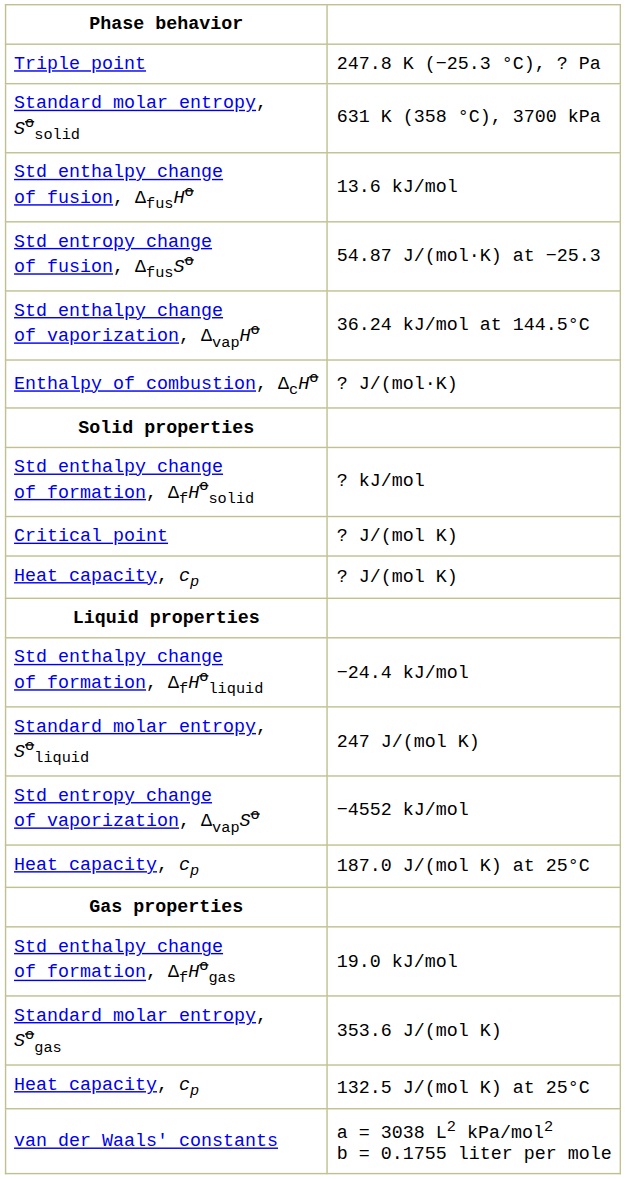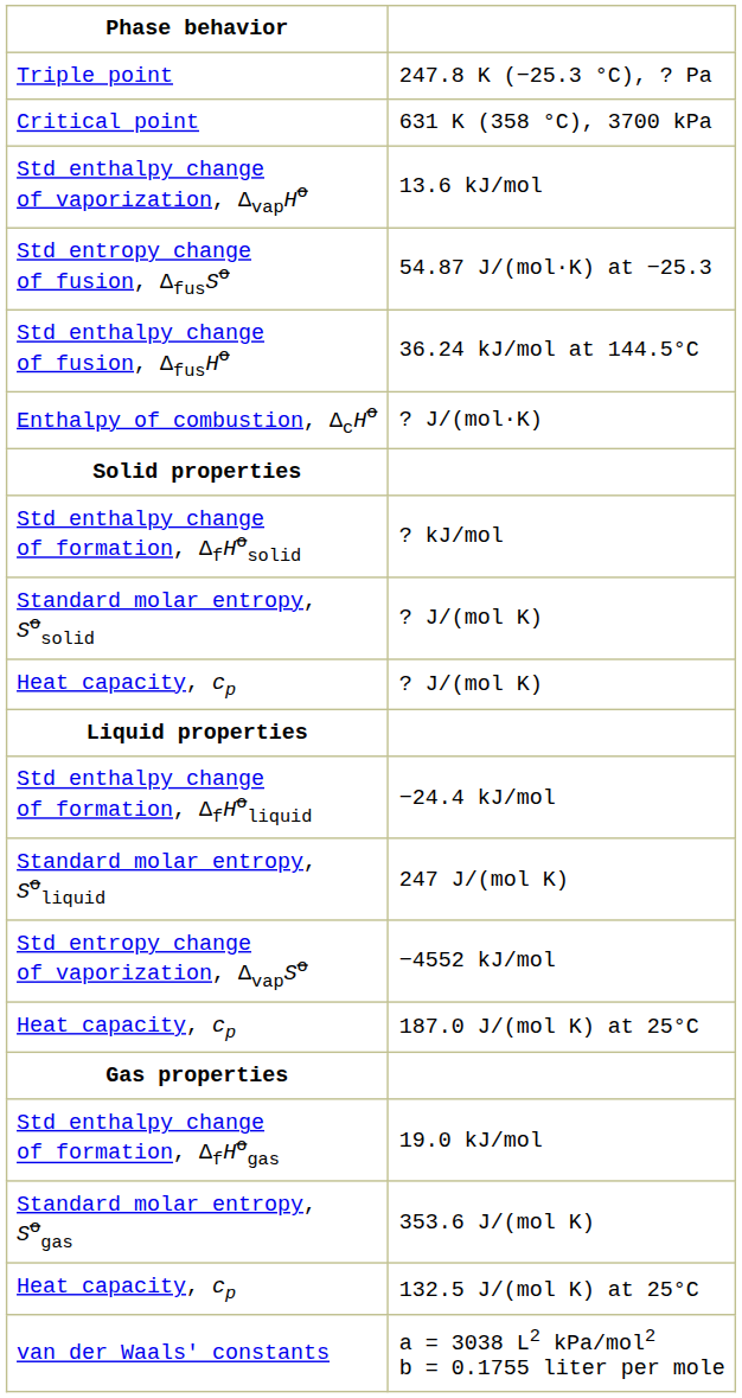row 3 | Phase behavior: Standard molar entropy, Sosolid -> Critical point
row 4 | Phase behavior: Std enthalpy change of fusion, ΔfusHo -> Std enthalpy change of vaporization, ΔvapHo
row 6 | Phase behavior: Std enthalpy change of vaporization, ΔvapHo -> Std enthalpy change of fusion, ΔfusHo
row 10 | Phase behavior: Critical point -> Standard molar entropy, Sosolid
